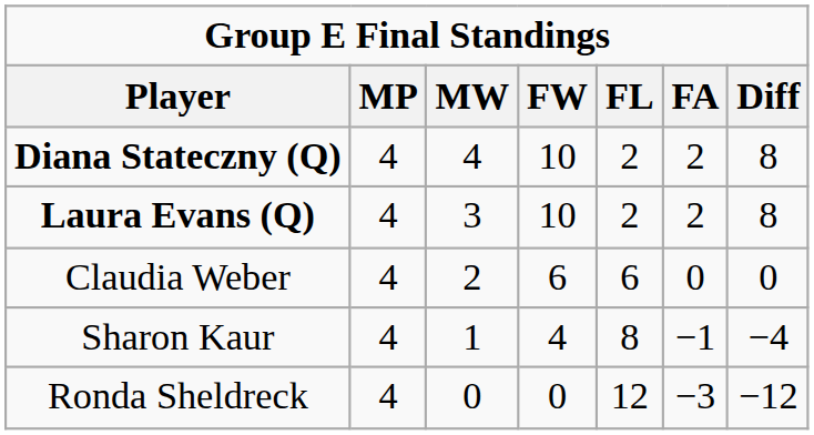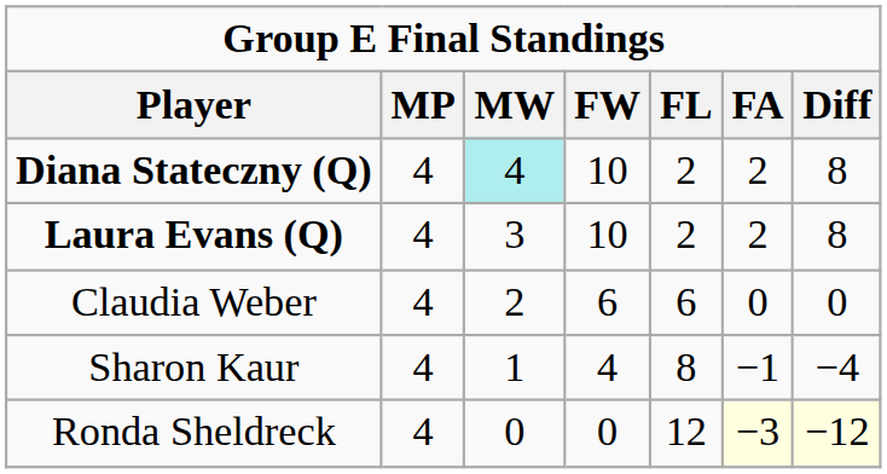Diana Stateczny (Q) | MW: no background -> paleturquoise background
Ronda Sheldreck | FA: no background -> lightyellow background
Ronda Sheldreck | Diff: no background -> lightyellow background
